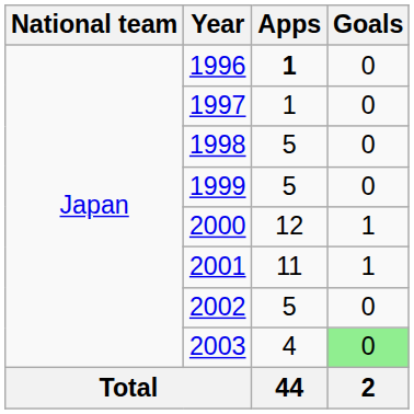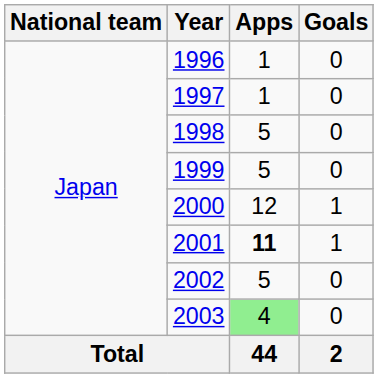1996 | Apps: bold -> normal
2001 | Apps: normal -> bold
2003 | Apps: no background -> lightgreen background
2003 | Goals: lightgreen background -> no background
